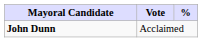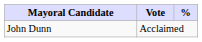John Dunn | Mayoral Candidate: bold -> normal
